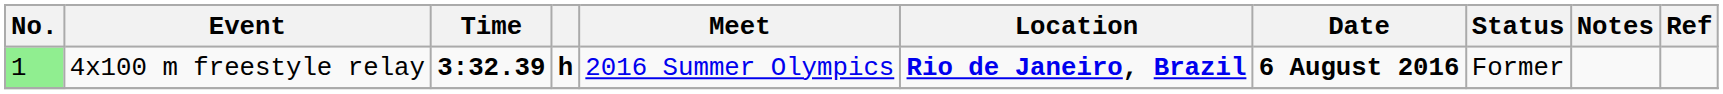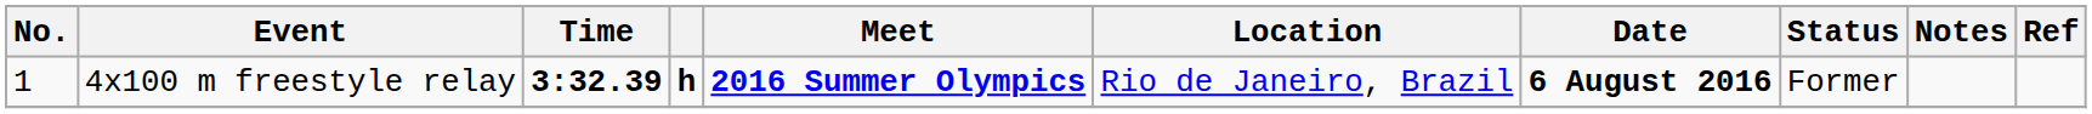4x100 m freestyle relay | No.: lightgreen background -> no background
4x100 m freestyle relay | Meet: normal -> bold
4x100 m freestyle relay | Location: bold -> normal
